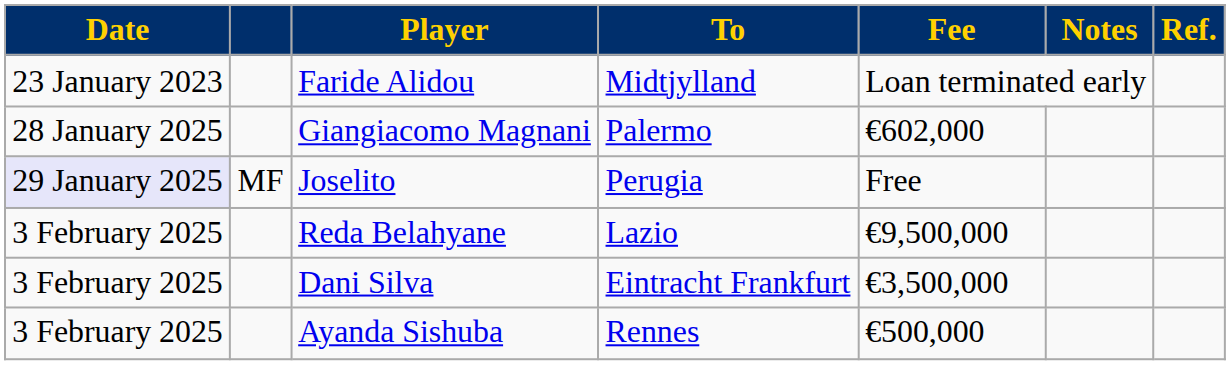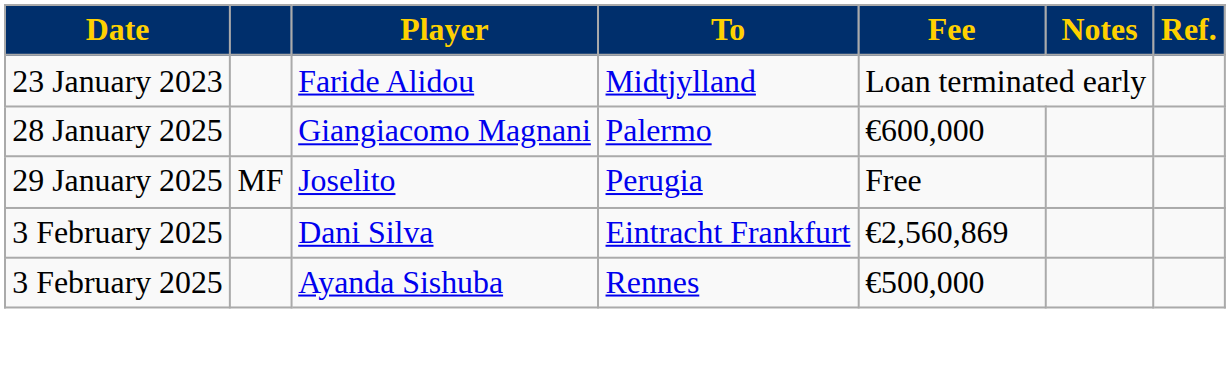Giangiacomo Magnani | Fee: €602,000 -> €600,000
Joselito | Date: lavender background -> no background
- row: 3 February 2025 | Reda Belahyane | Lazio | €9,500,000
Dani Silva | Fee: €3,500,000 -> €2,560,869
